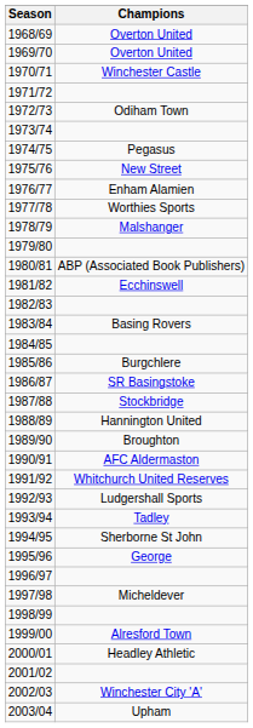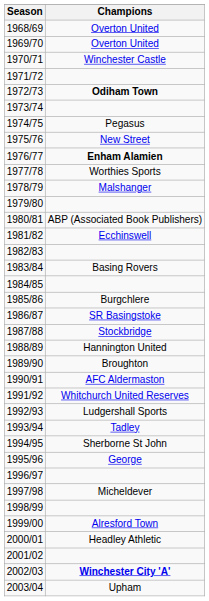1972/73 | Champions: normal -> bold
1976/77 | Champions: normal -> bold
2002/03 | Champions: normal -> bold
